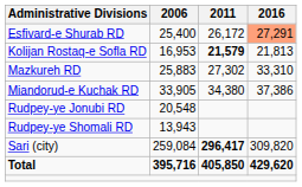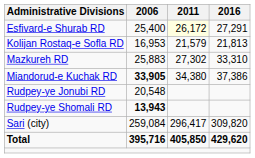Esfivard-e Shurab RD | 2011: no background -> lightyellow background
Esfivard-e Shurab RD | 2016: lightsalmon background -> no background
Kolijan Rostaq-e Sofla RD | 2011: bold -> normal
Miandorud-e Kuchak RD | 2006: normal -> bold
Rudpey-ye Shomali RD | 2006: normal -> bold
Sari (city) | 2011: bold -> normal
